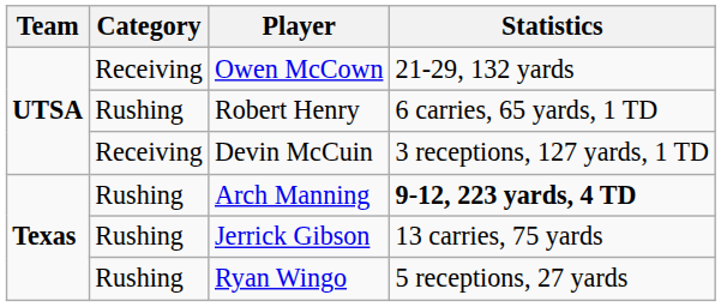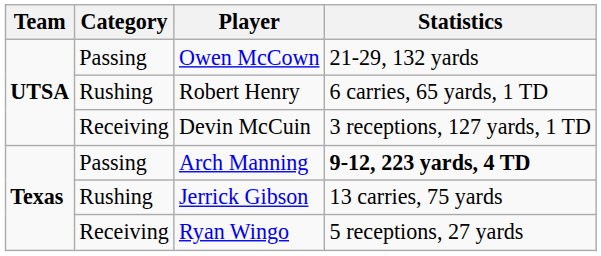Owen McCown | Category: Receiving -> Passing
Arch Manning | Category: Rushing -> Passing
Ryan Wingo | Category: Rushing -> Receiving
